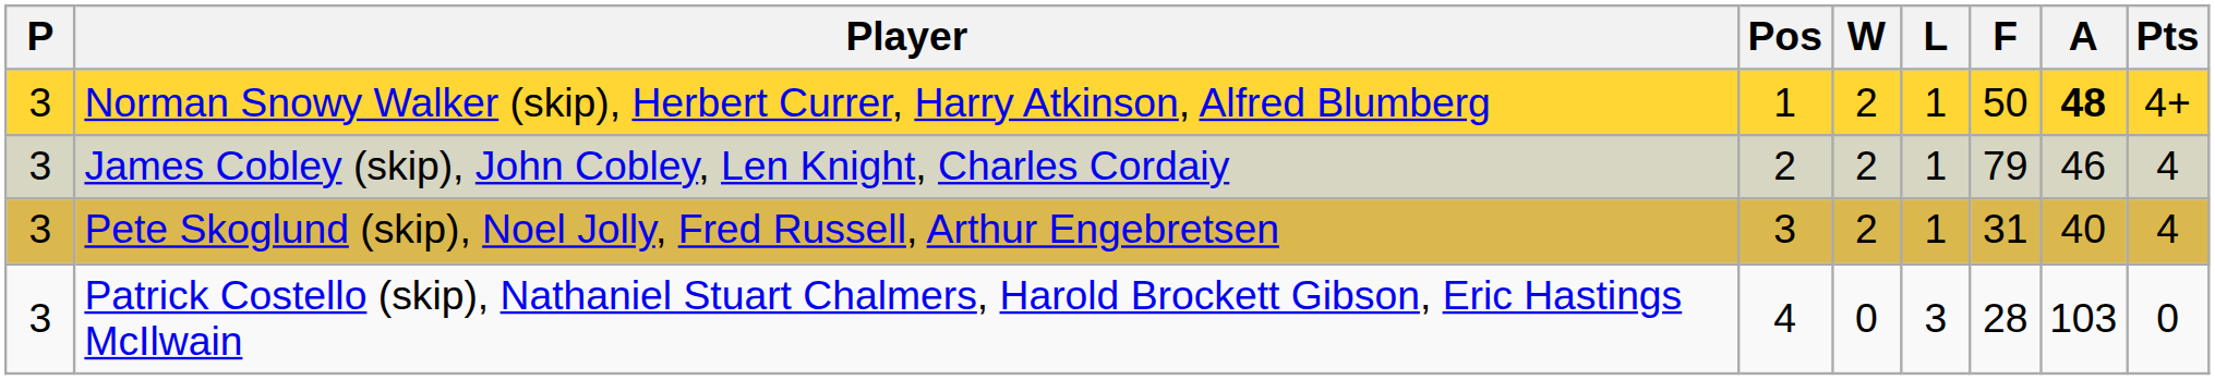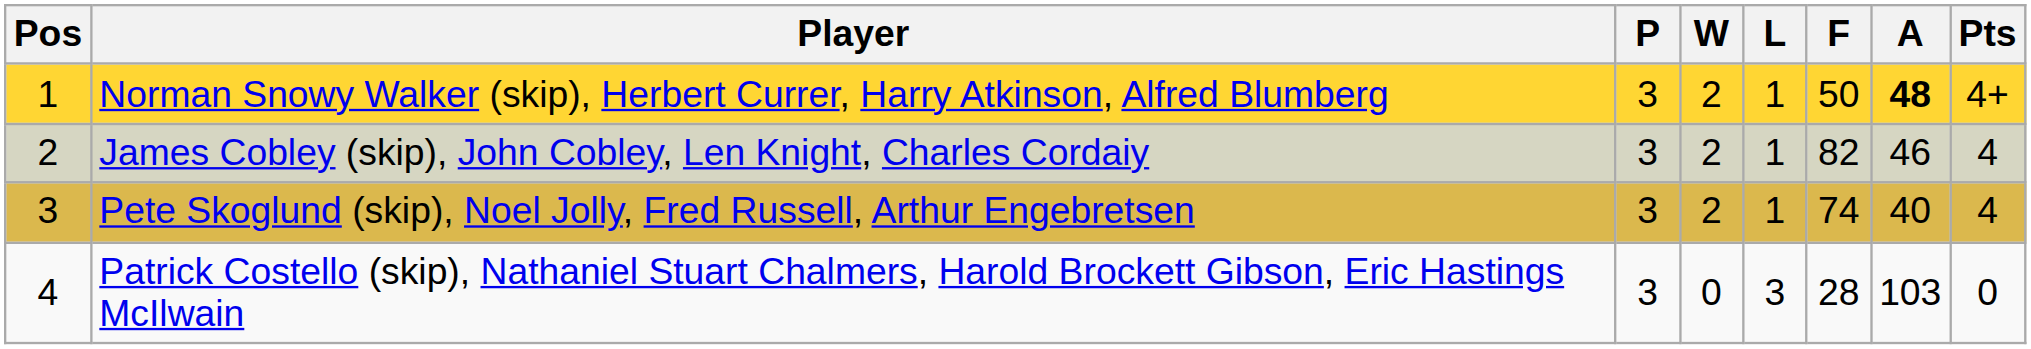columns swapped: Pos <-> P
row 3 | F: 79 -> 82
row 4 | F: 31 -> 74
